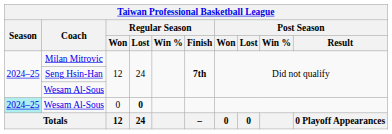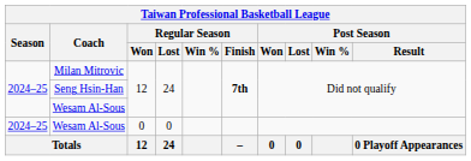Wesam Al-Sous / 0 | Season: paleturquoise background -> no background
Wesam Al-Sous / 0 | Regular Season / Lost: bold -> normal
